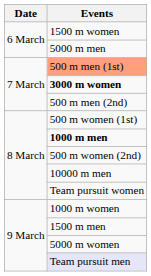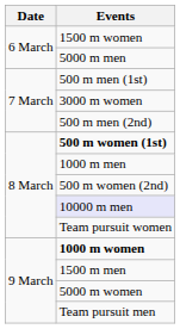500 m men (1st) | Events: lightsalmon background -> no background
3000 m women | Events: bold -> normal
500 m women (1st) | Events: normal -> bold
1000 m men | Events: bold -> normal
10000 m men | Events: no background -> lavender background
1000 m women | Events: normal -> bold
Team pursuit men | Events: lavender background -> no background
